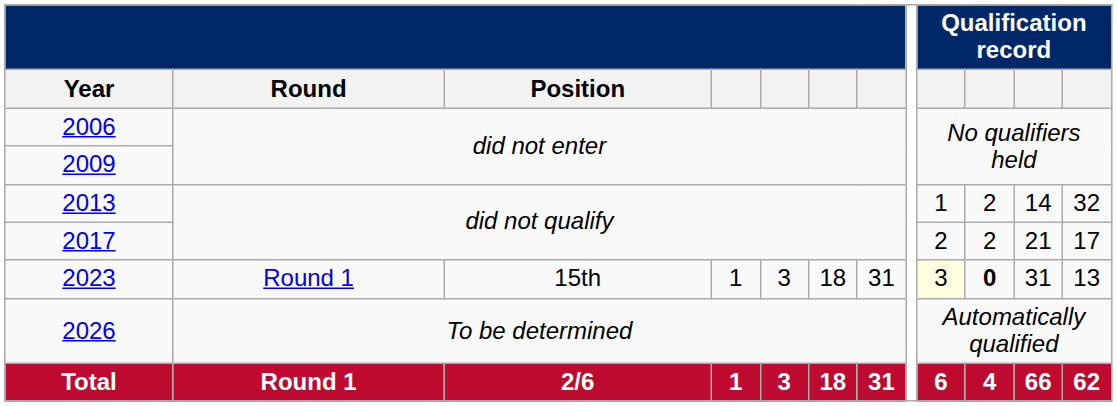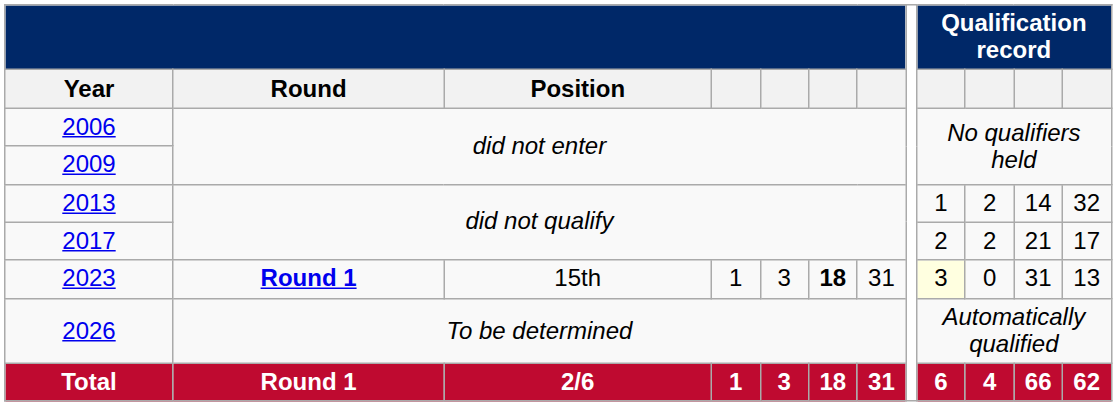2023 | Round: normal -> bold
2023 | column 6: normal -> bold
2023 | column 10: bold -> normal
